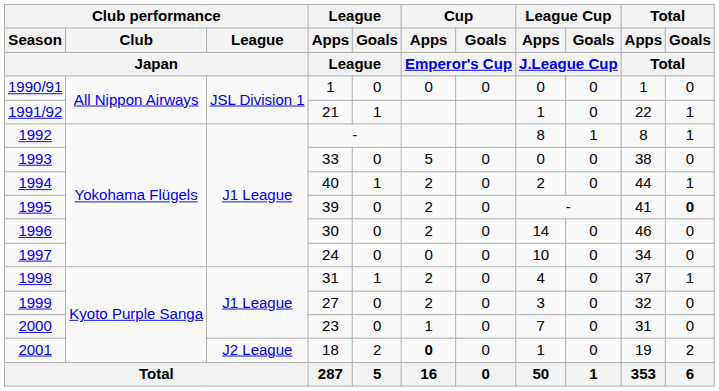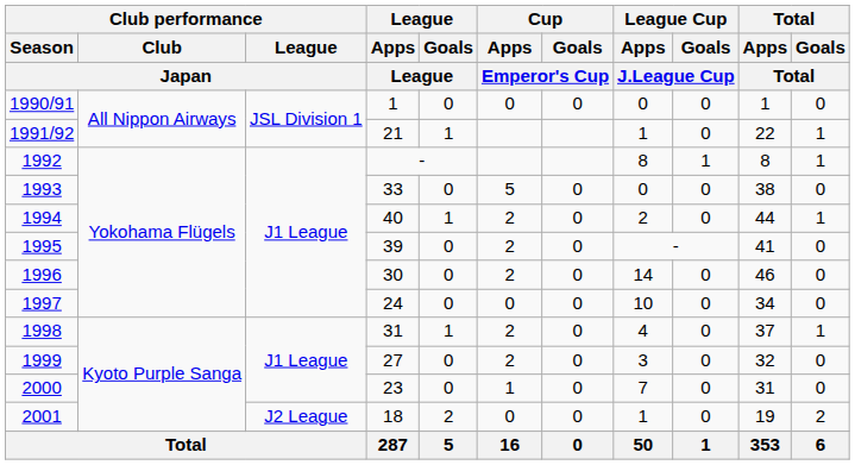1995 | Total / Goals / Total: bold -> normal
2001 | Cup / Apps / Emperor's Cup: bold -> normal
